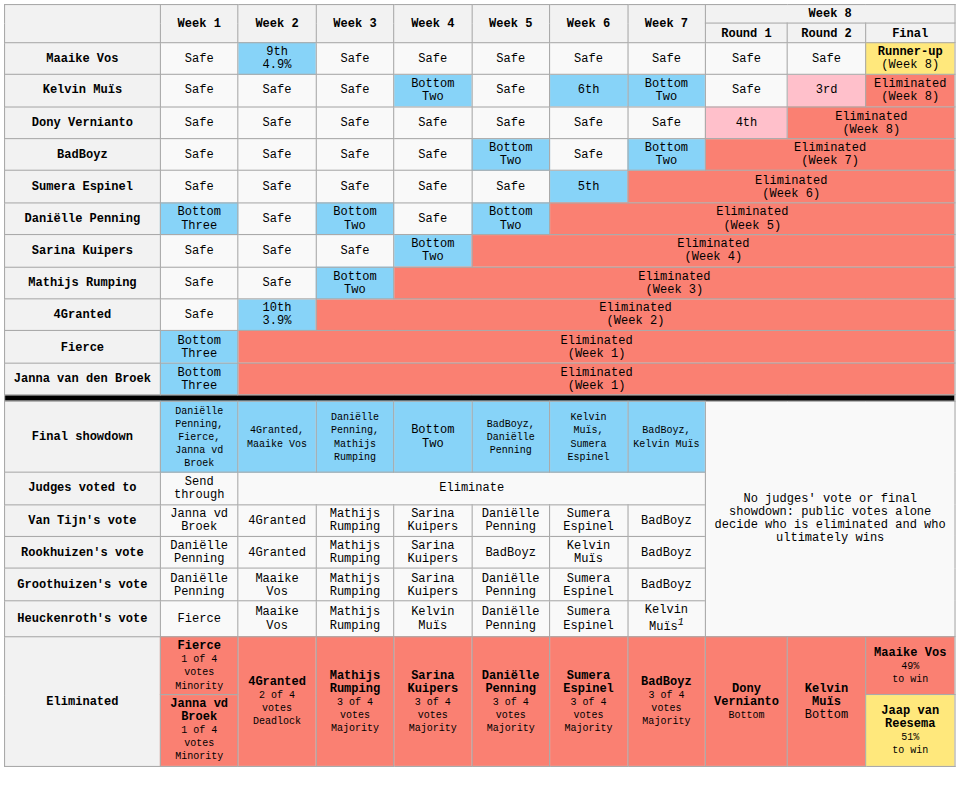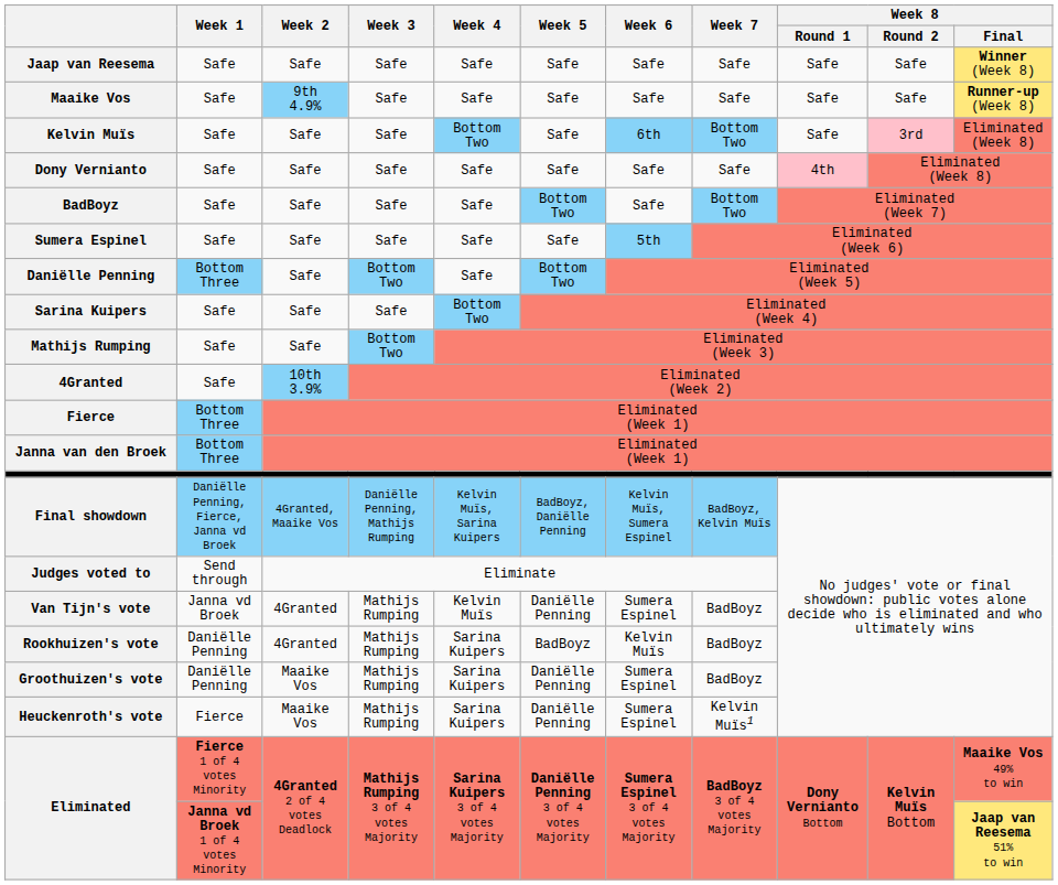+ row: Jaap van Reesema | Safe | Safe | Safe | Safe | Safe | Safe | Safe | Safe | Safe | Winner (Week 8)
Final showdown | Week 4: Bottom Two -> Kelvin Muïs, Sarina Kuipers
Van Tijn's vote | Week 4: Sarina Kuipers -> Kelvin Muïs
Heuckenroth's vote | Week 4: Kelvin Muïs -> Sarina Kuipers
